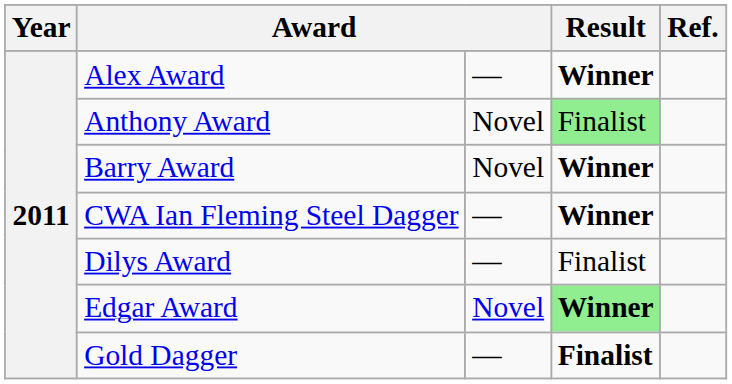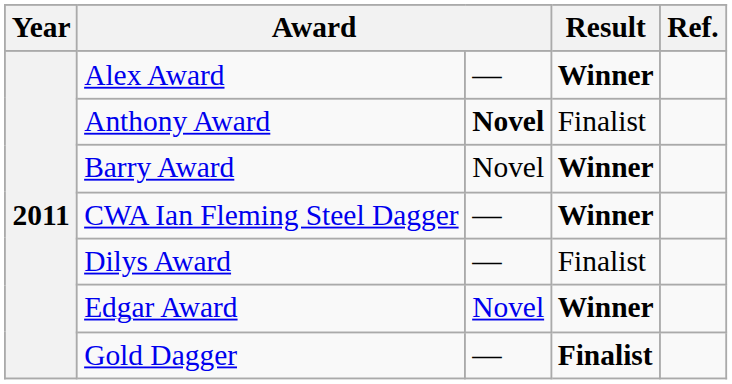Anthony Award | column 3: normal -> bold
Anthony Award | Result: lightgreen background -> no background
Edgar Award | Result: lightgreen background -> no background
